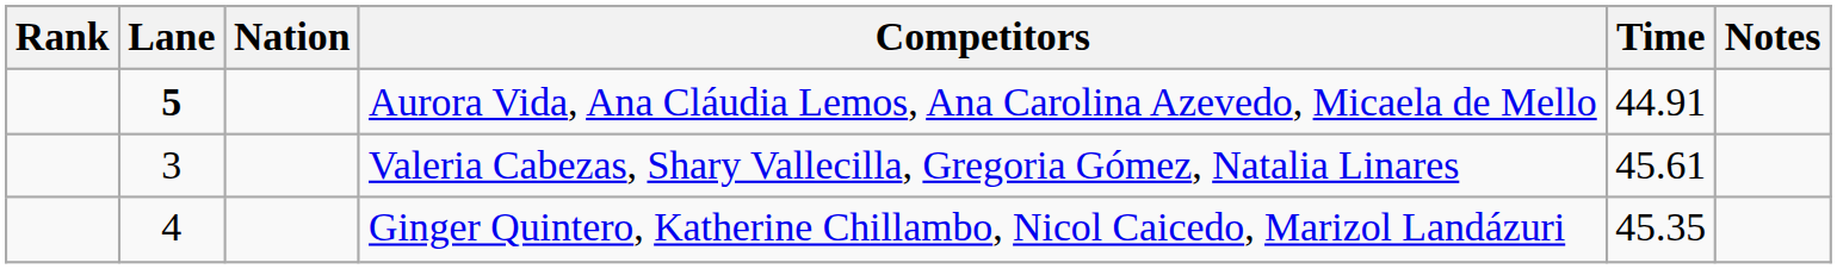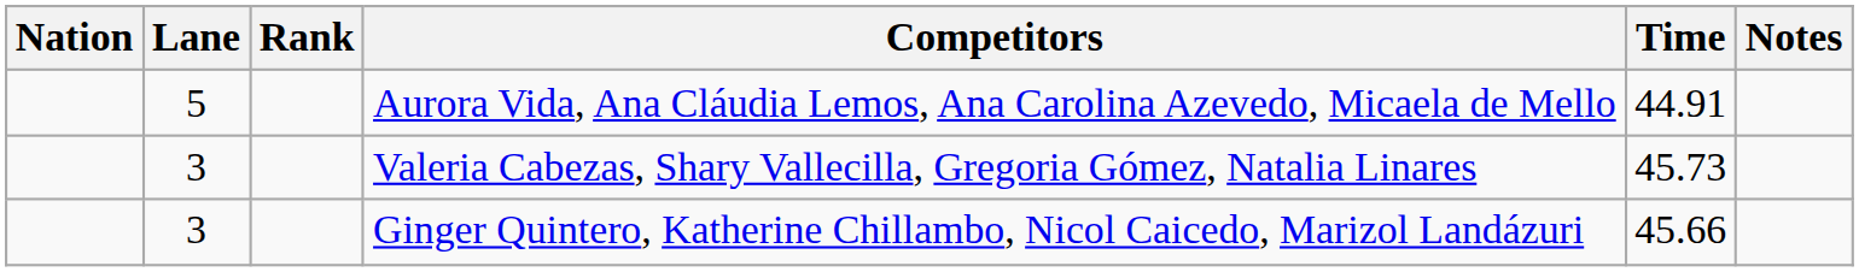columns swapped: Rank <-> Nation
row 2 | Lane: bold -> normal
row 3 | Time: 45.61 -> 45.73
row 4 | Lane: 4 -> 3
row 4 | Time: 45.35 -> 45.66
